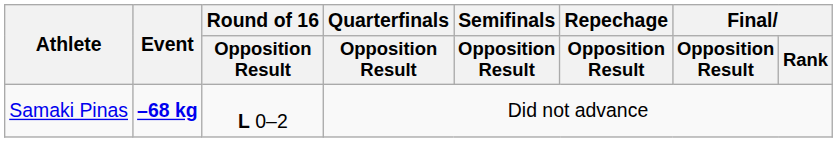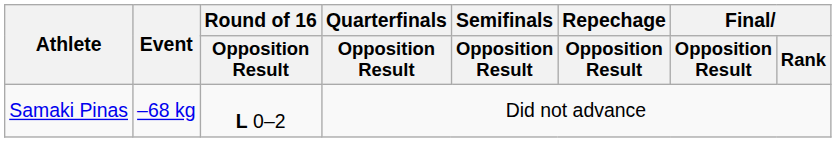Samaki Pinas | Event: bold -> normal
